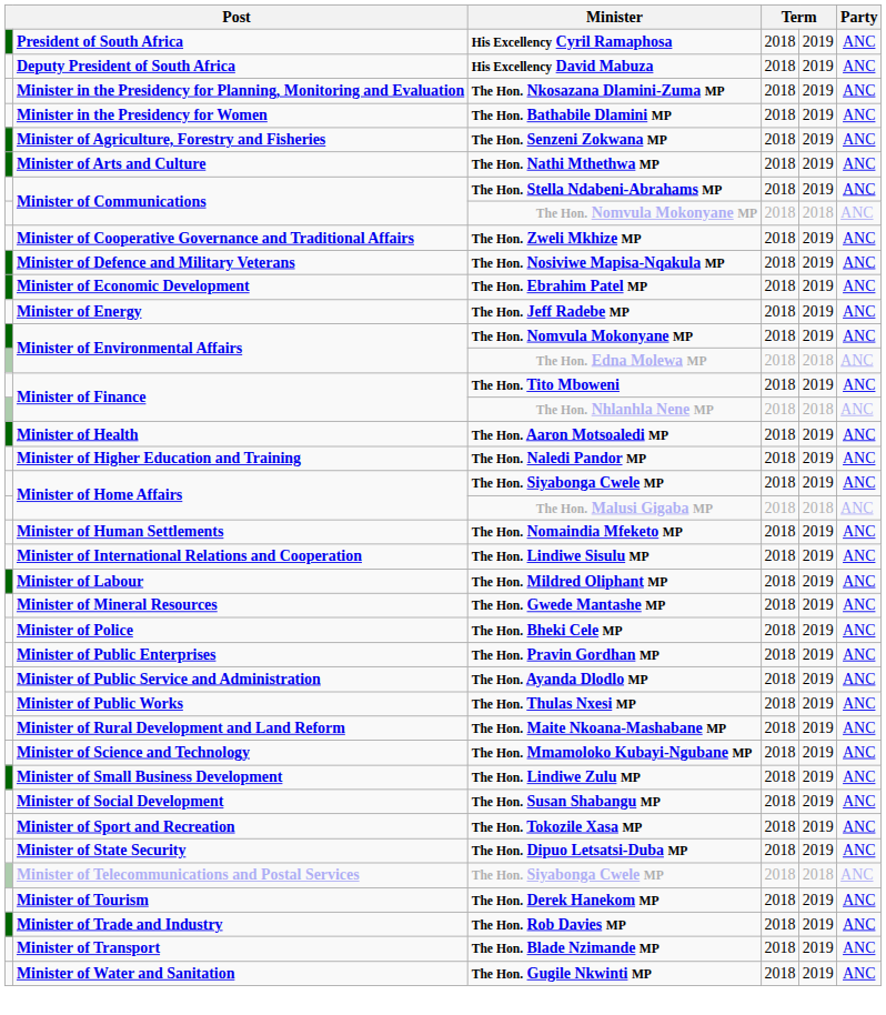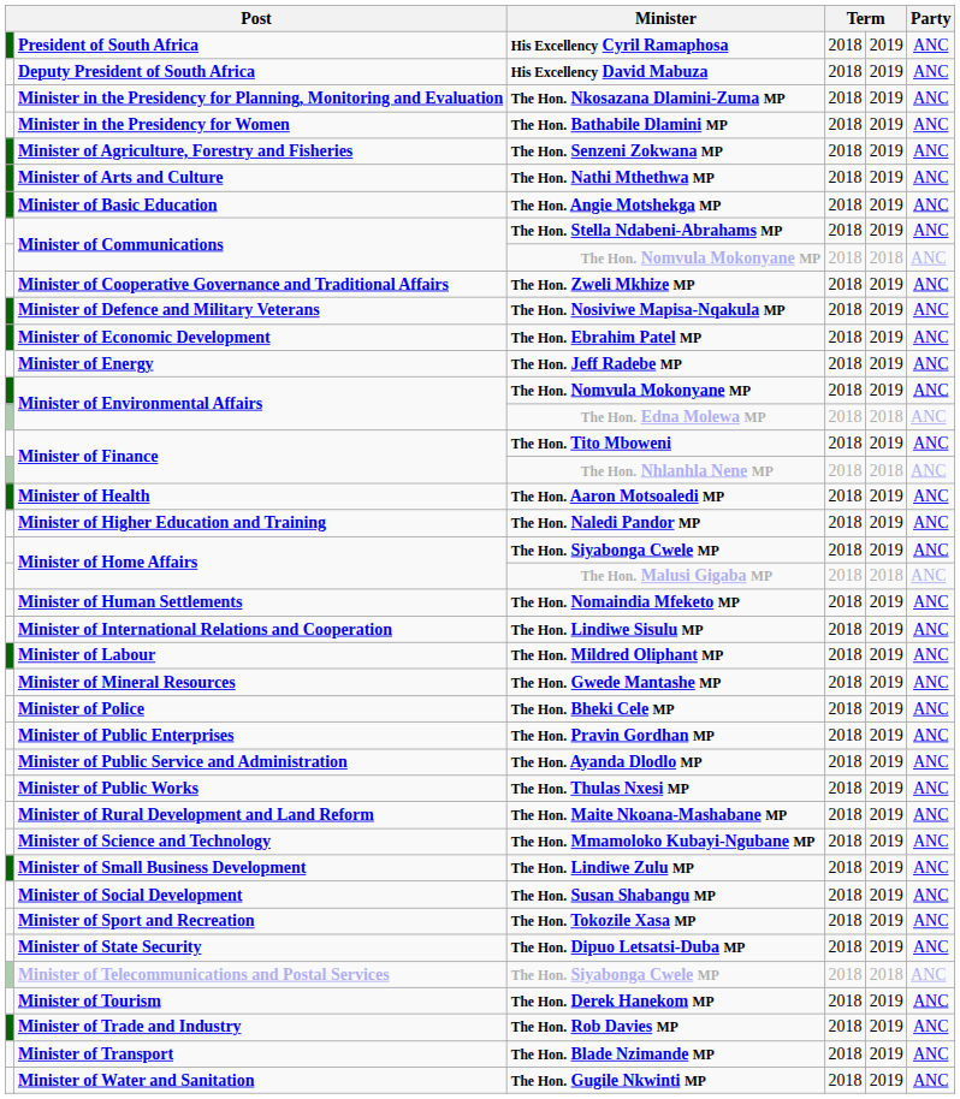+ row: Minister of Basic Education | The Hon. Angie Motshekga MP | 2018 | 2019 | ANC
